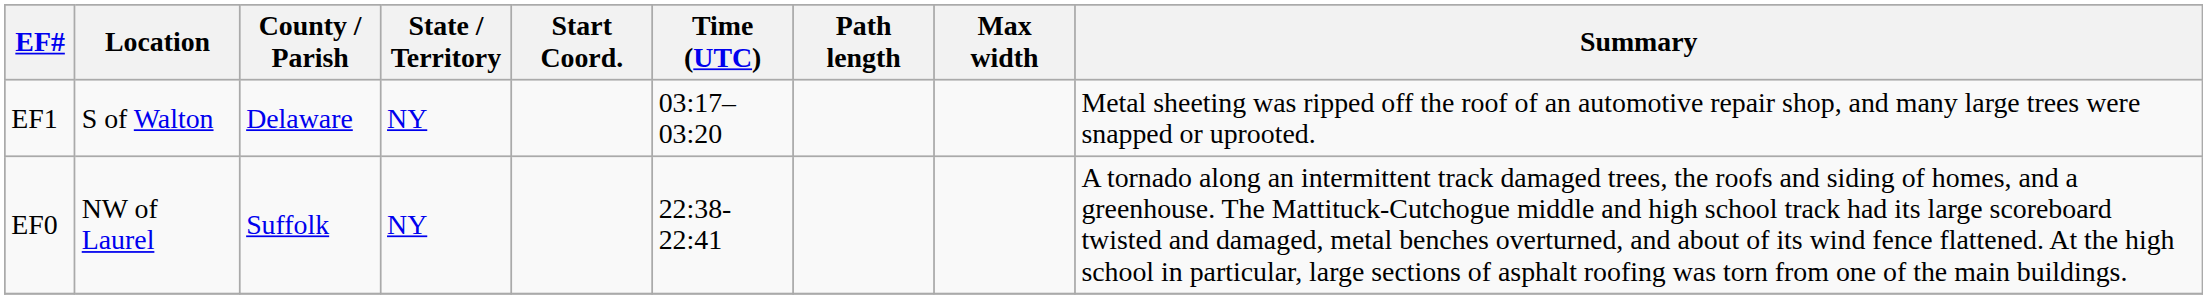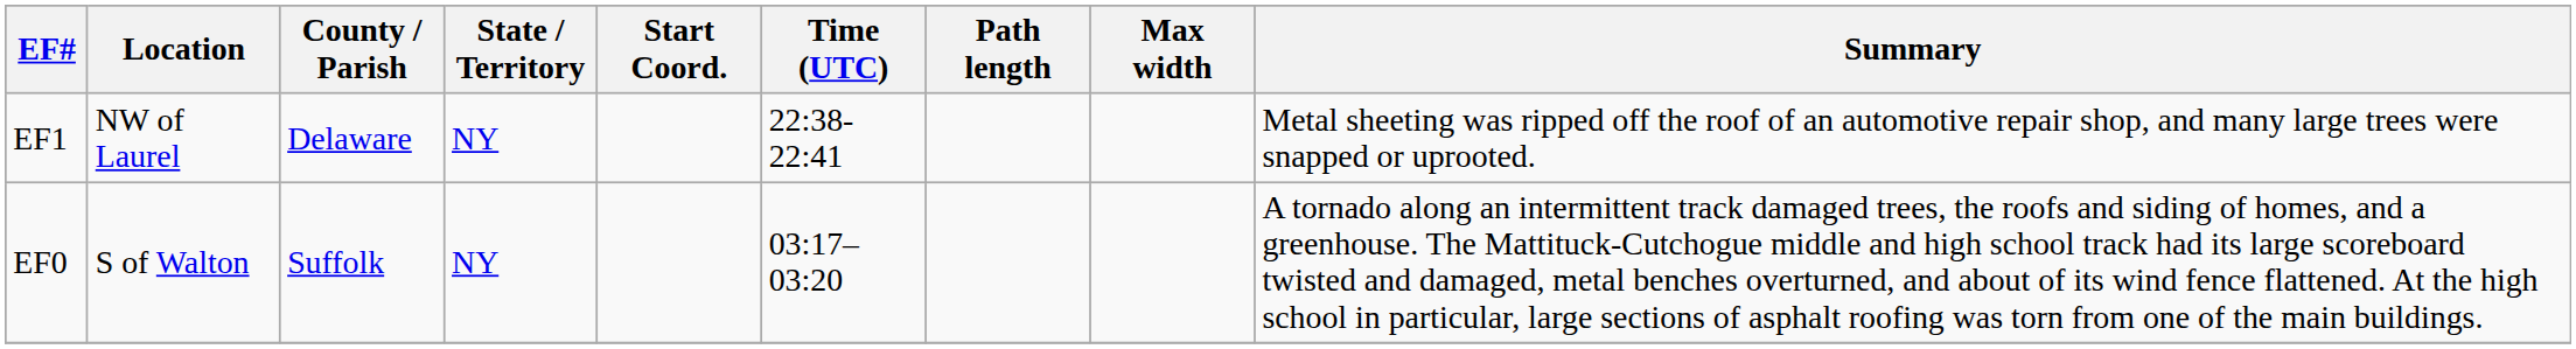EF1 | Location: S of Walton -> NW of Laurel
EF1 | Time (UTC): 03:17–03:20 -> 22:38-22:41
EF0 | Location: NW of Laurel -> S of Walton
EF0 | Time (UTC): 22:38-22:41 -> 03:17–03:20
